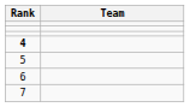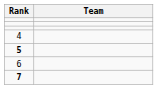row 5 | Rank: bold -> normal
row 6 | Rank: normal -> bold
row 8 | Rank: normal -> bold
